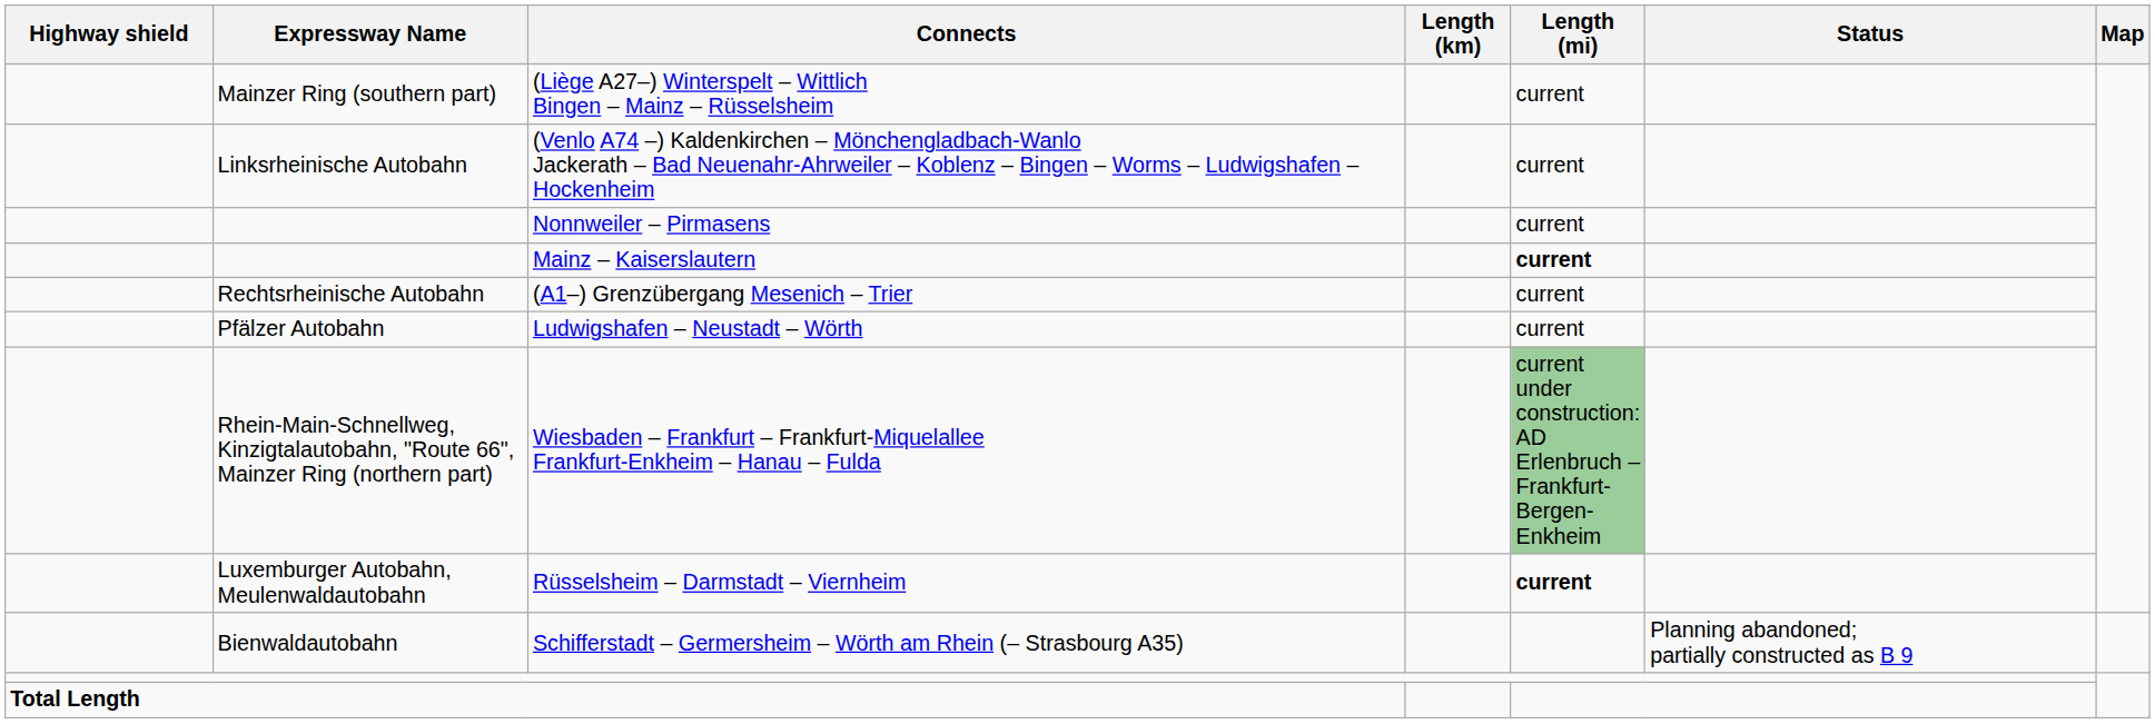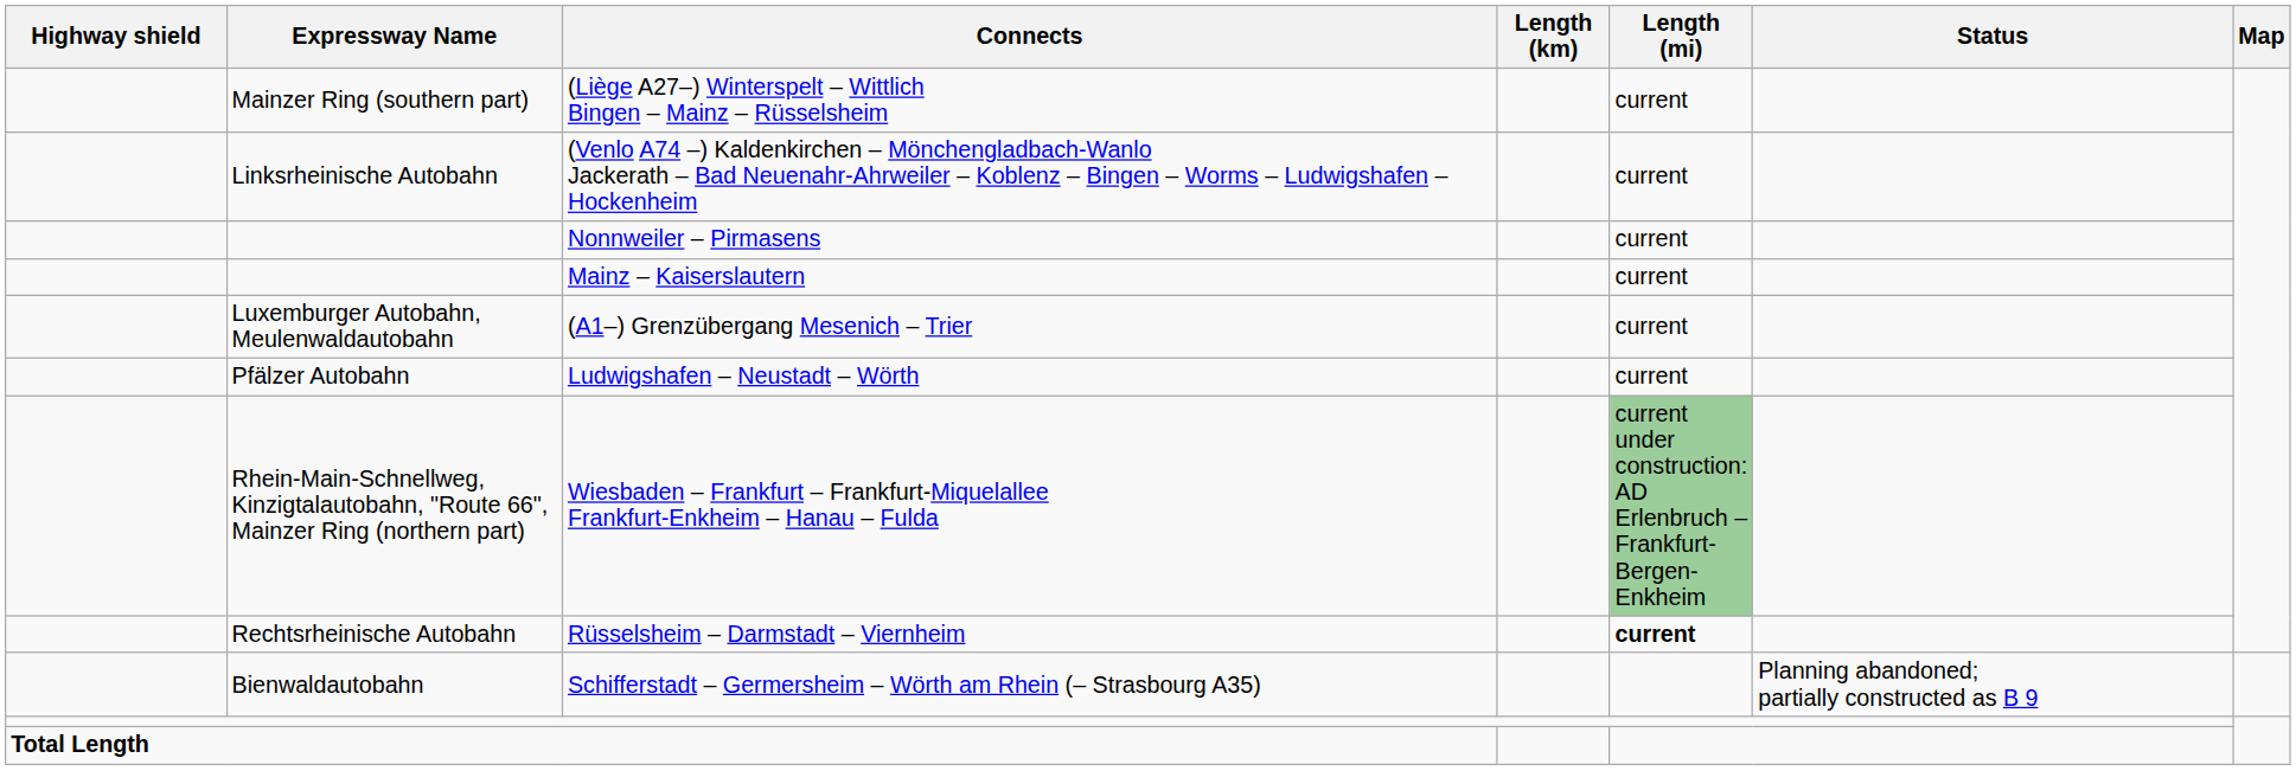Mainz – Kaiserslautern | Length (mi): bold -> normal
(A1–) Grenzübergang Mesenich – Trier | Expressway Name: Rechtsrheinische Autobahn -> Luxemburger Autobahn, Meulenwaldautobahn
Rüsselsheim – Darmstadt – Viernheim | Expressway Name: Luxemburger Autobahn, Meulenwaldautobahn -> Rechtsrheinische Autobahn
